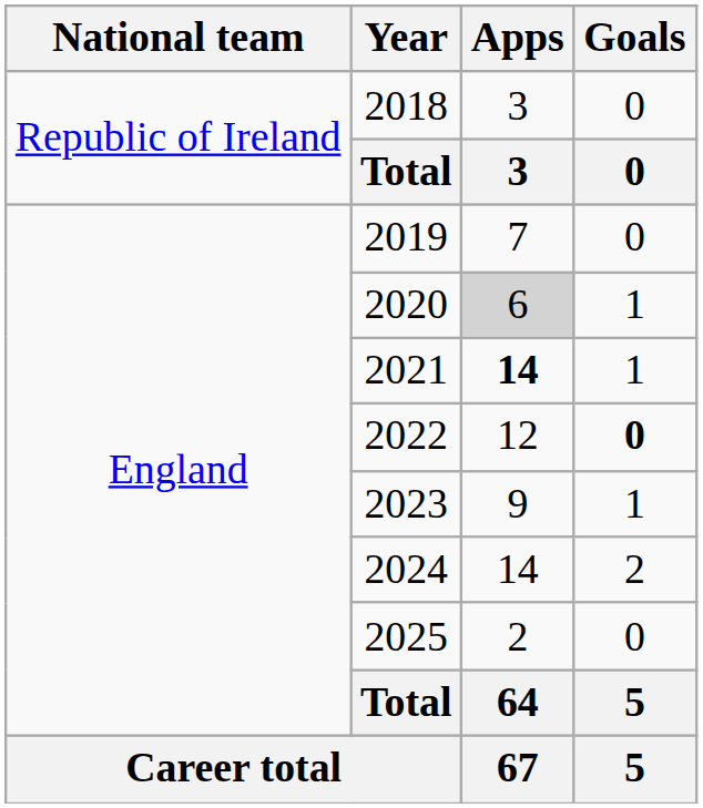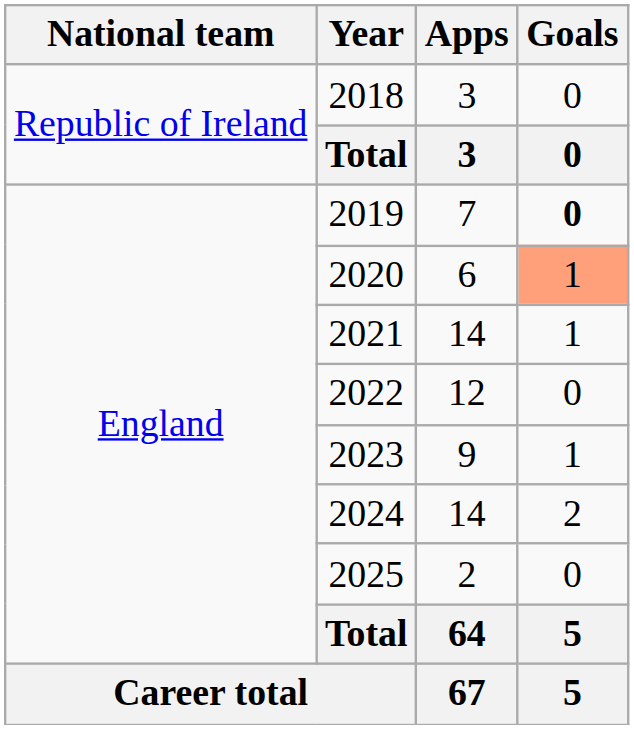2019 | Goals: normal -> bold
2020 | Apps: lightgrey background -> no background
2020 | Goals: no background -> lightsalmon background
2021 | Apps: bold -> normal
2022 | Goals: bold -> normal
